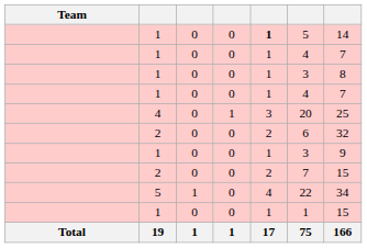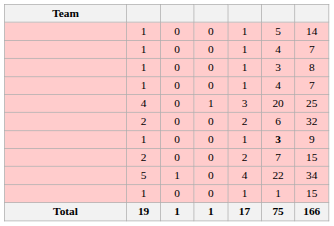row 2 | column 5: bold -> normal
row 8 | column 6: normal -> bold
